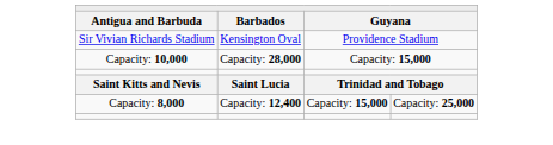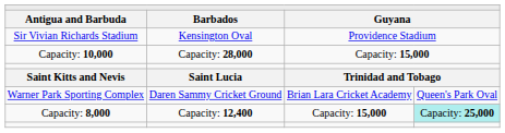+ row: Warner Park Sporting Complex | Daren Sammy Cricket Ground | Brian Lara Cricket Academy | Queen's Park Oval
Capacity: 8,000 | column 4: no background -> paleturquoise background
